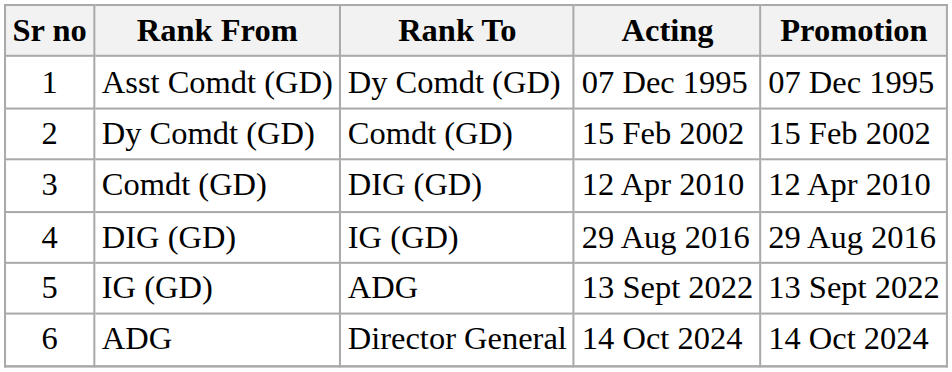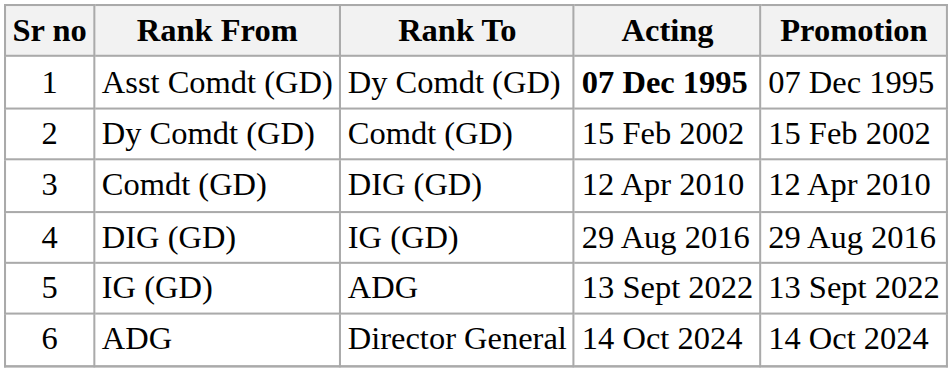Asst Comdt (GD) | Acting: normal -> bold
